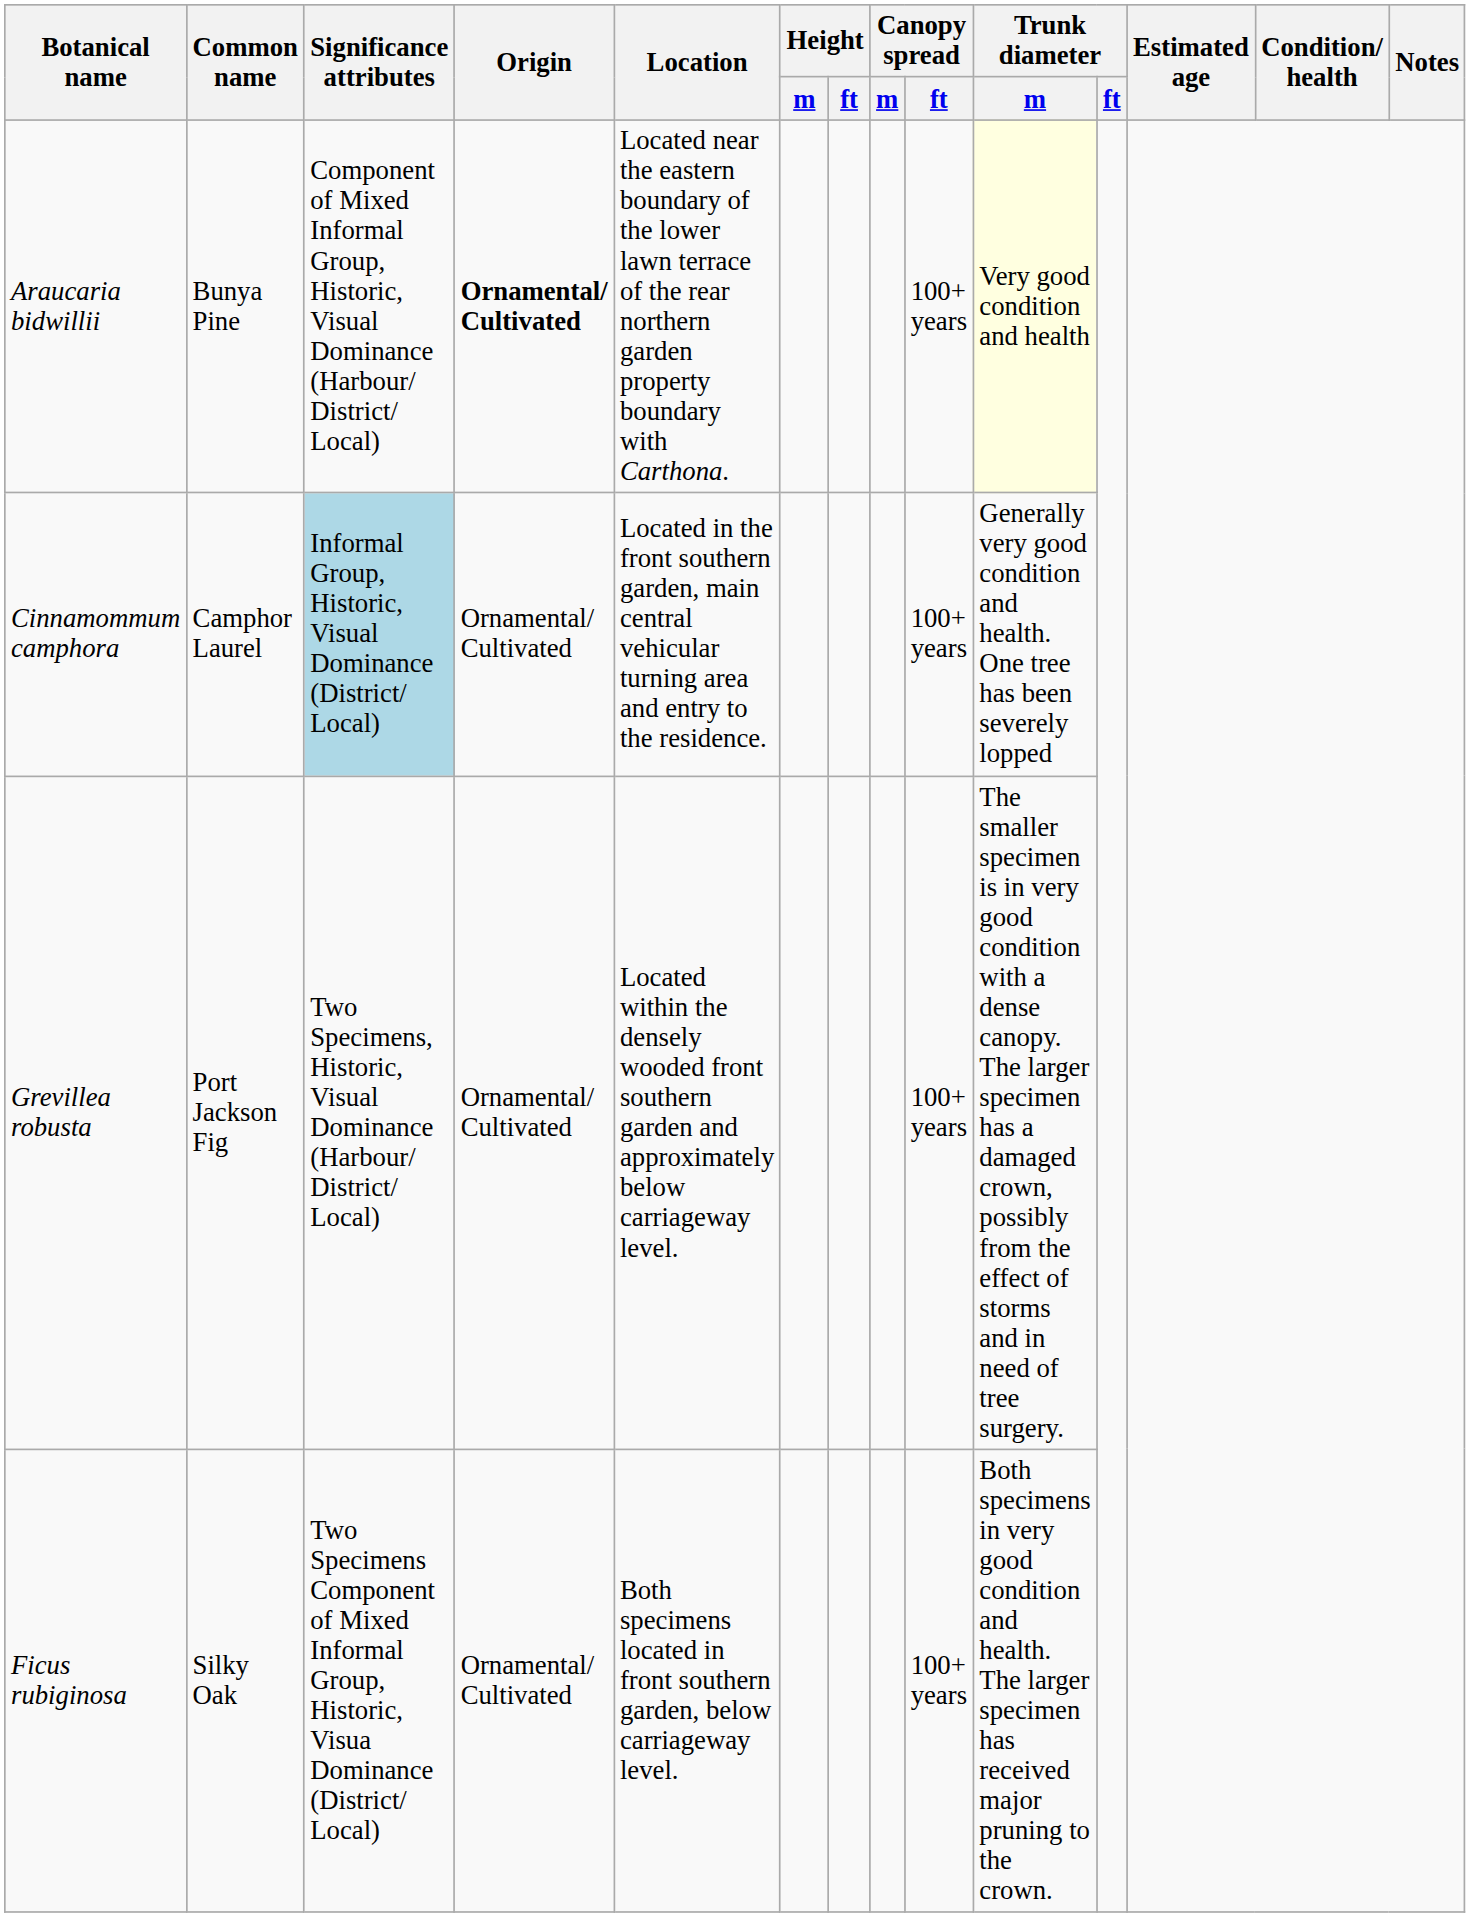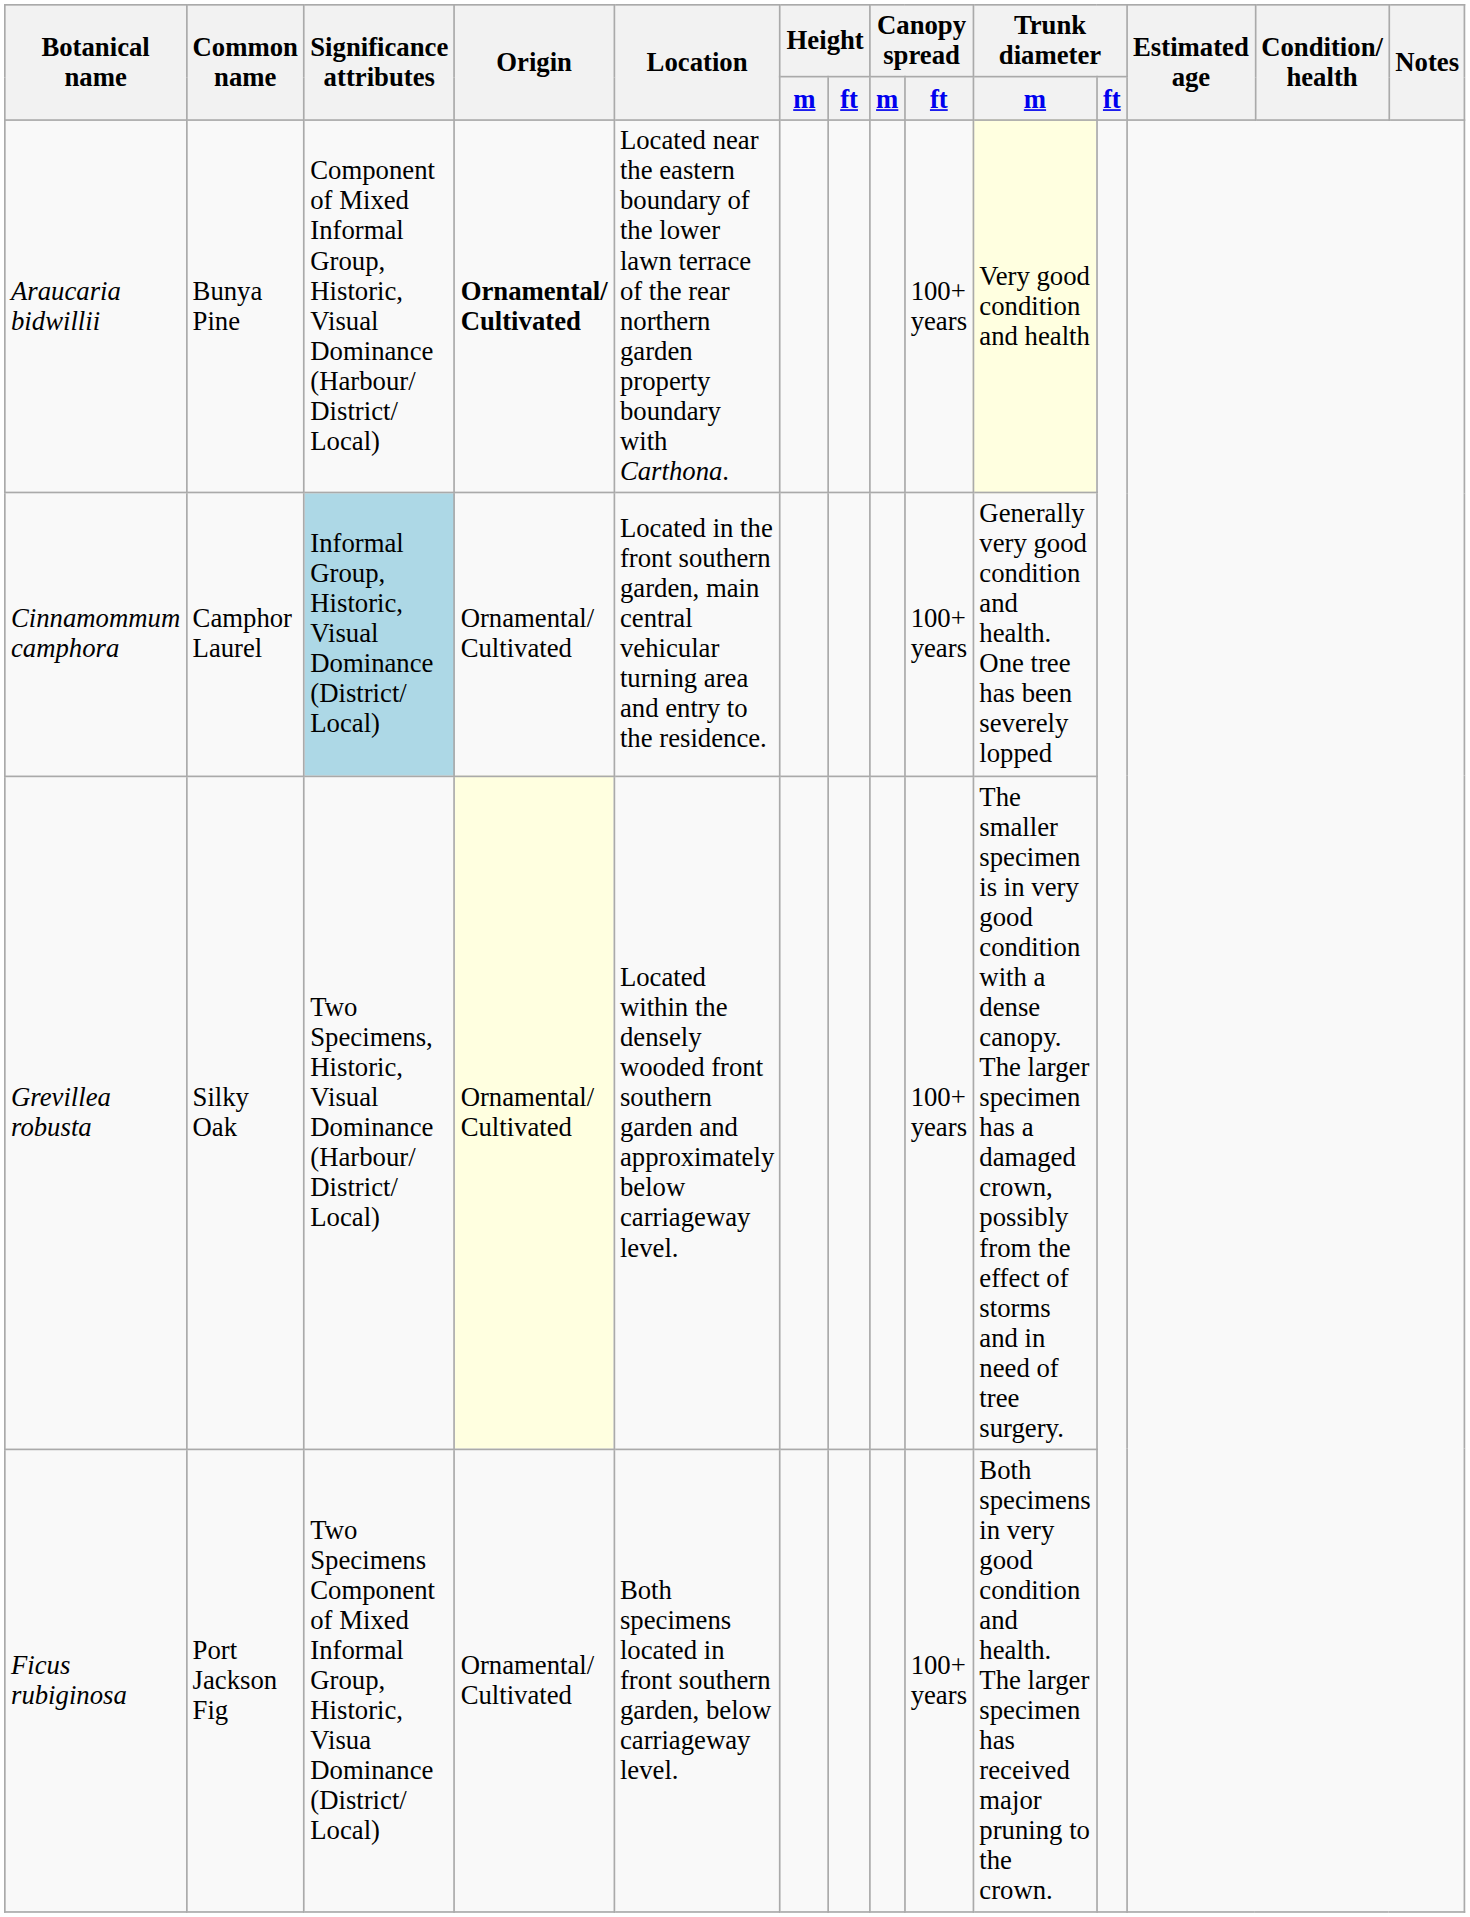Grevillea robusta | Common name: Port Jackson Fig -> Silky Oak
Grevillea robusta | Origin: no background -> lightyellow background
Ficus rubiginosa | Common name: Silky Oak -> Port Jackson Fig
